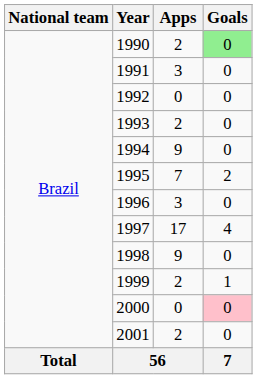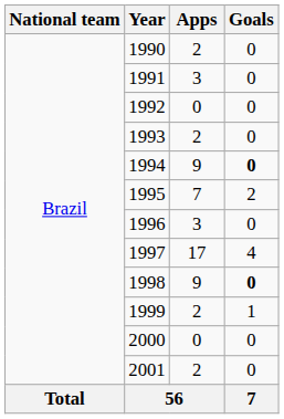1990 | Goals: lightgreen background -> no background
1994 | Goals: normal -> bold
1998 | Goals: normal -> bold
2000 | Goals: pink background -> no background
